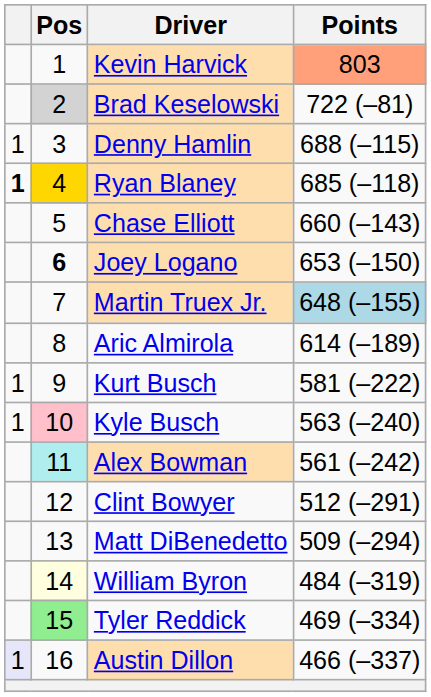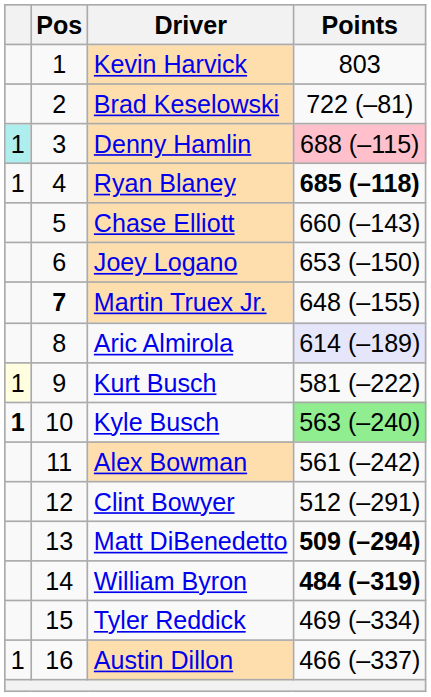Kevin Harvick | Points: lightsalmon background -> no background
Brad Keselowski | Pos: lightgrey background -> no background
Denny Hamlin | column 1: no background -> paleturquoise background
Denny Hamlin | Points: no background -> pink background
Ryan Blaney | column 1: bold -> normal
Ryan Blaney | Pos: gold background -> no background
Ryan Blaney | Points: normal -> bold
Joey Logano | Pos: bold -> normal
Martin Truex Jr. | Pos: normal -> bold
Martin Truex Jr. | Points: lightblue background -> no background
Aric Almirola | Points: no background -> lavender background
Kurt Busch | column 1: no background -> lightyellow background
Kyle Busch | column 1: normal -> bold
Kyle Busch | Pos: pink background -> no background
Kyle Busch | Points: no background -> lightgreen background
Alex Bowman | Pos: paleturquoise background -> no background
Matt DiBenedetto | Points: normal -> bold
William Byron | Pos: lightyellow background -> no background
William Byron | Points: normal -> bold
Tyler Reddick | Pos: lightgreen background -> no background
Austin Dillon | column 1: lavender background -> no background
